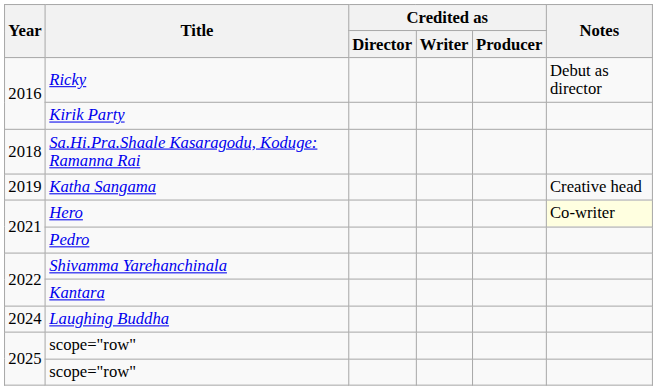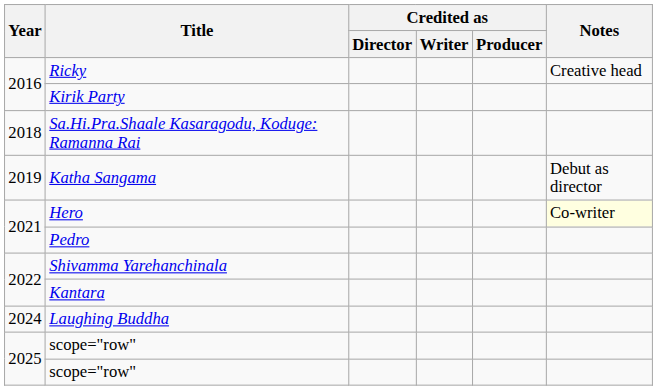Ricky | Notes: Debut as director -> Creative head
Katha Sangama | Notes: Creative head -> Debut as director
